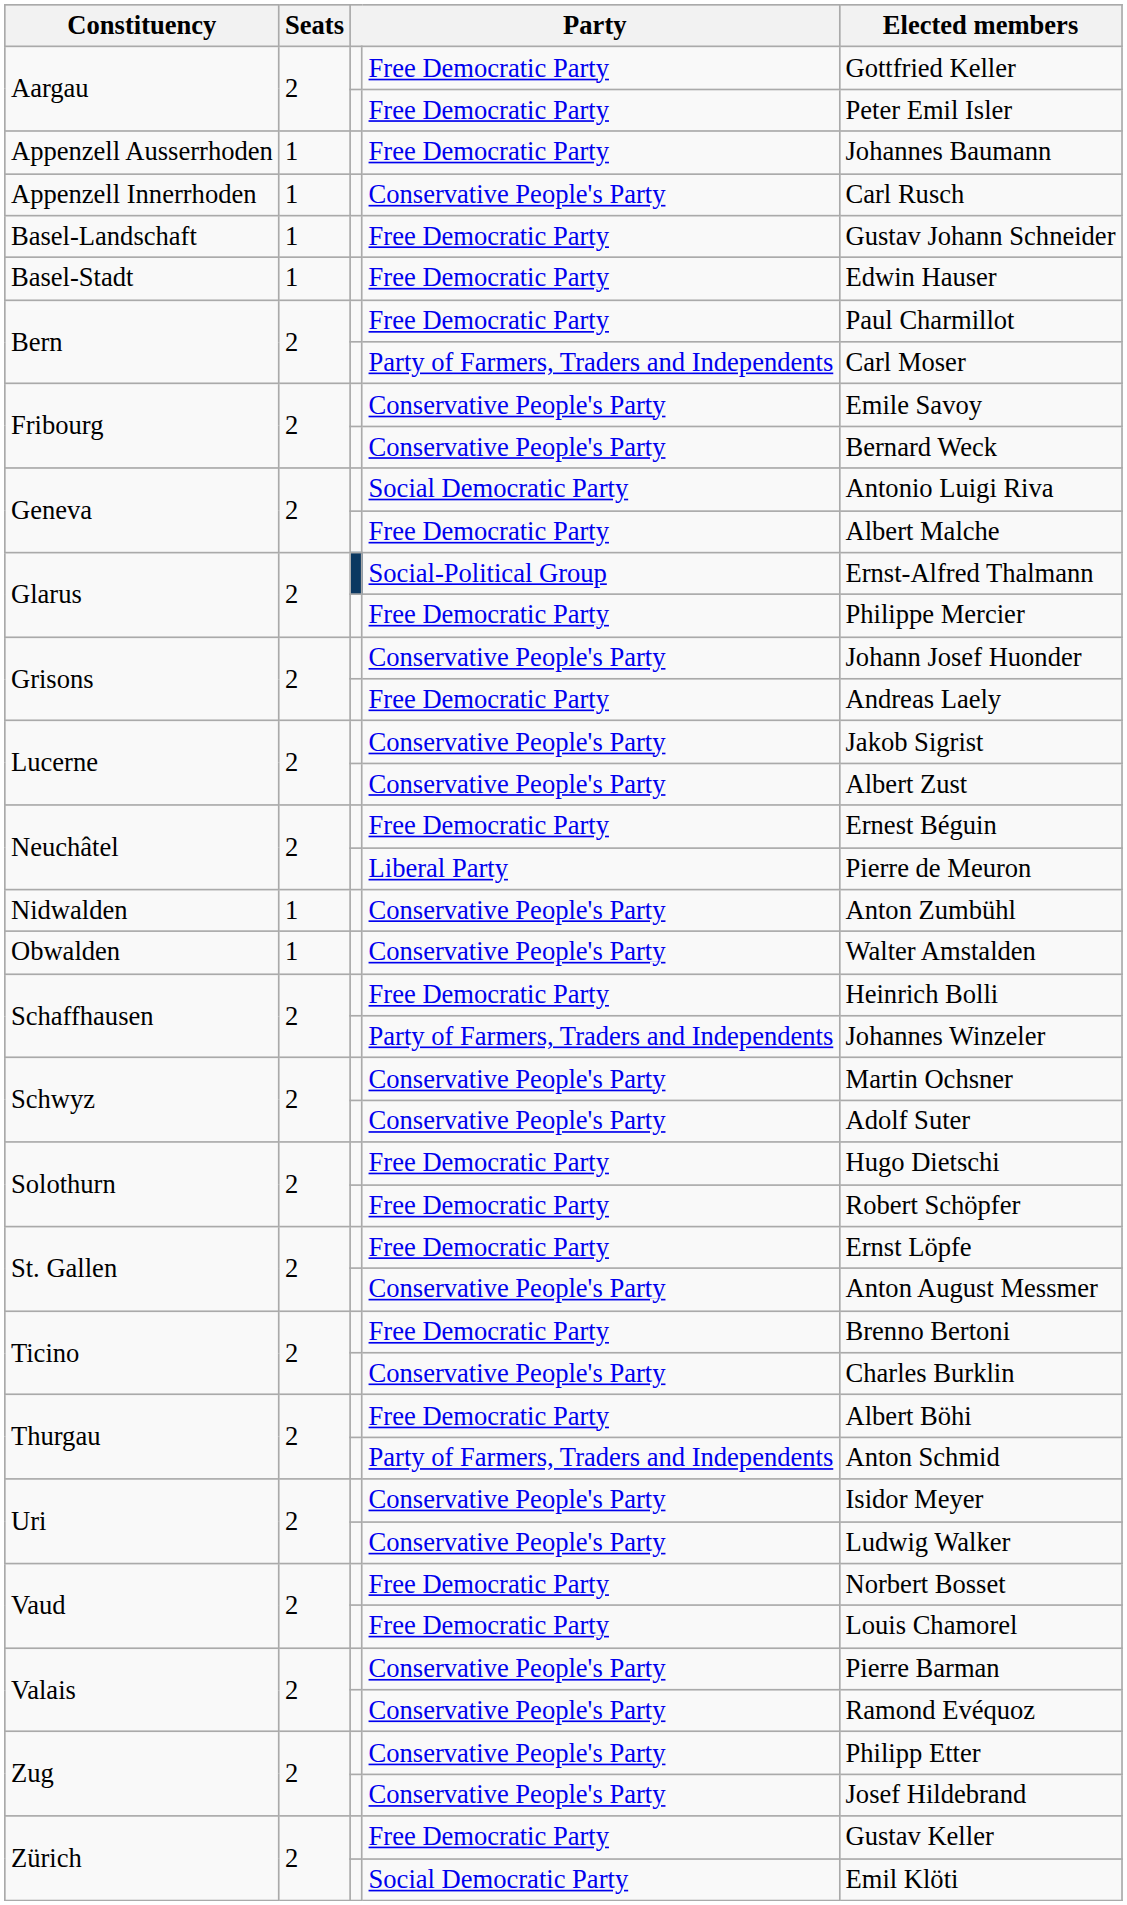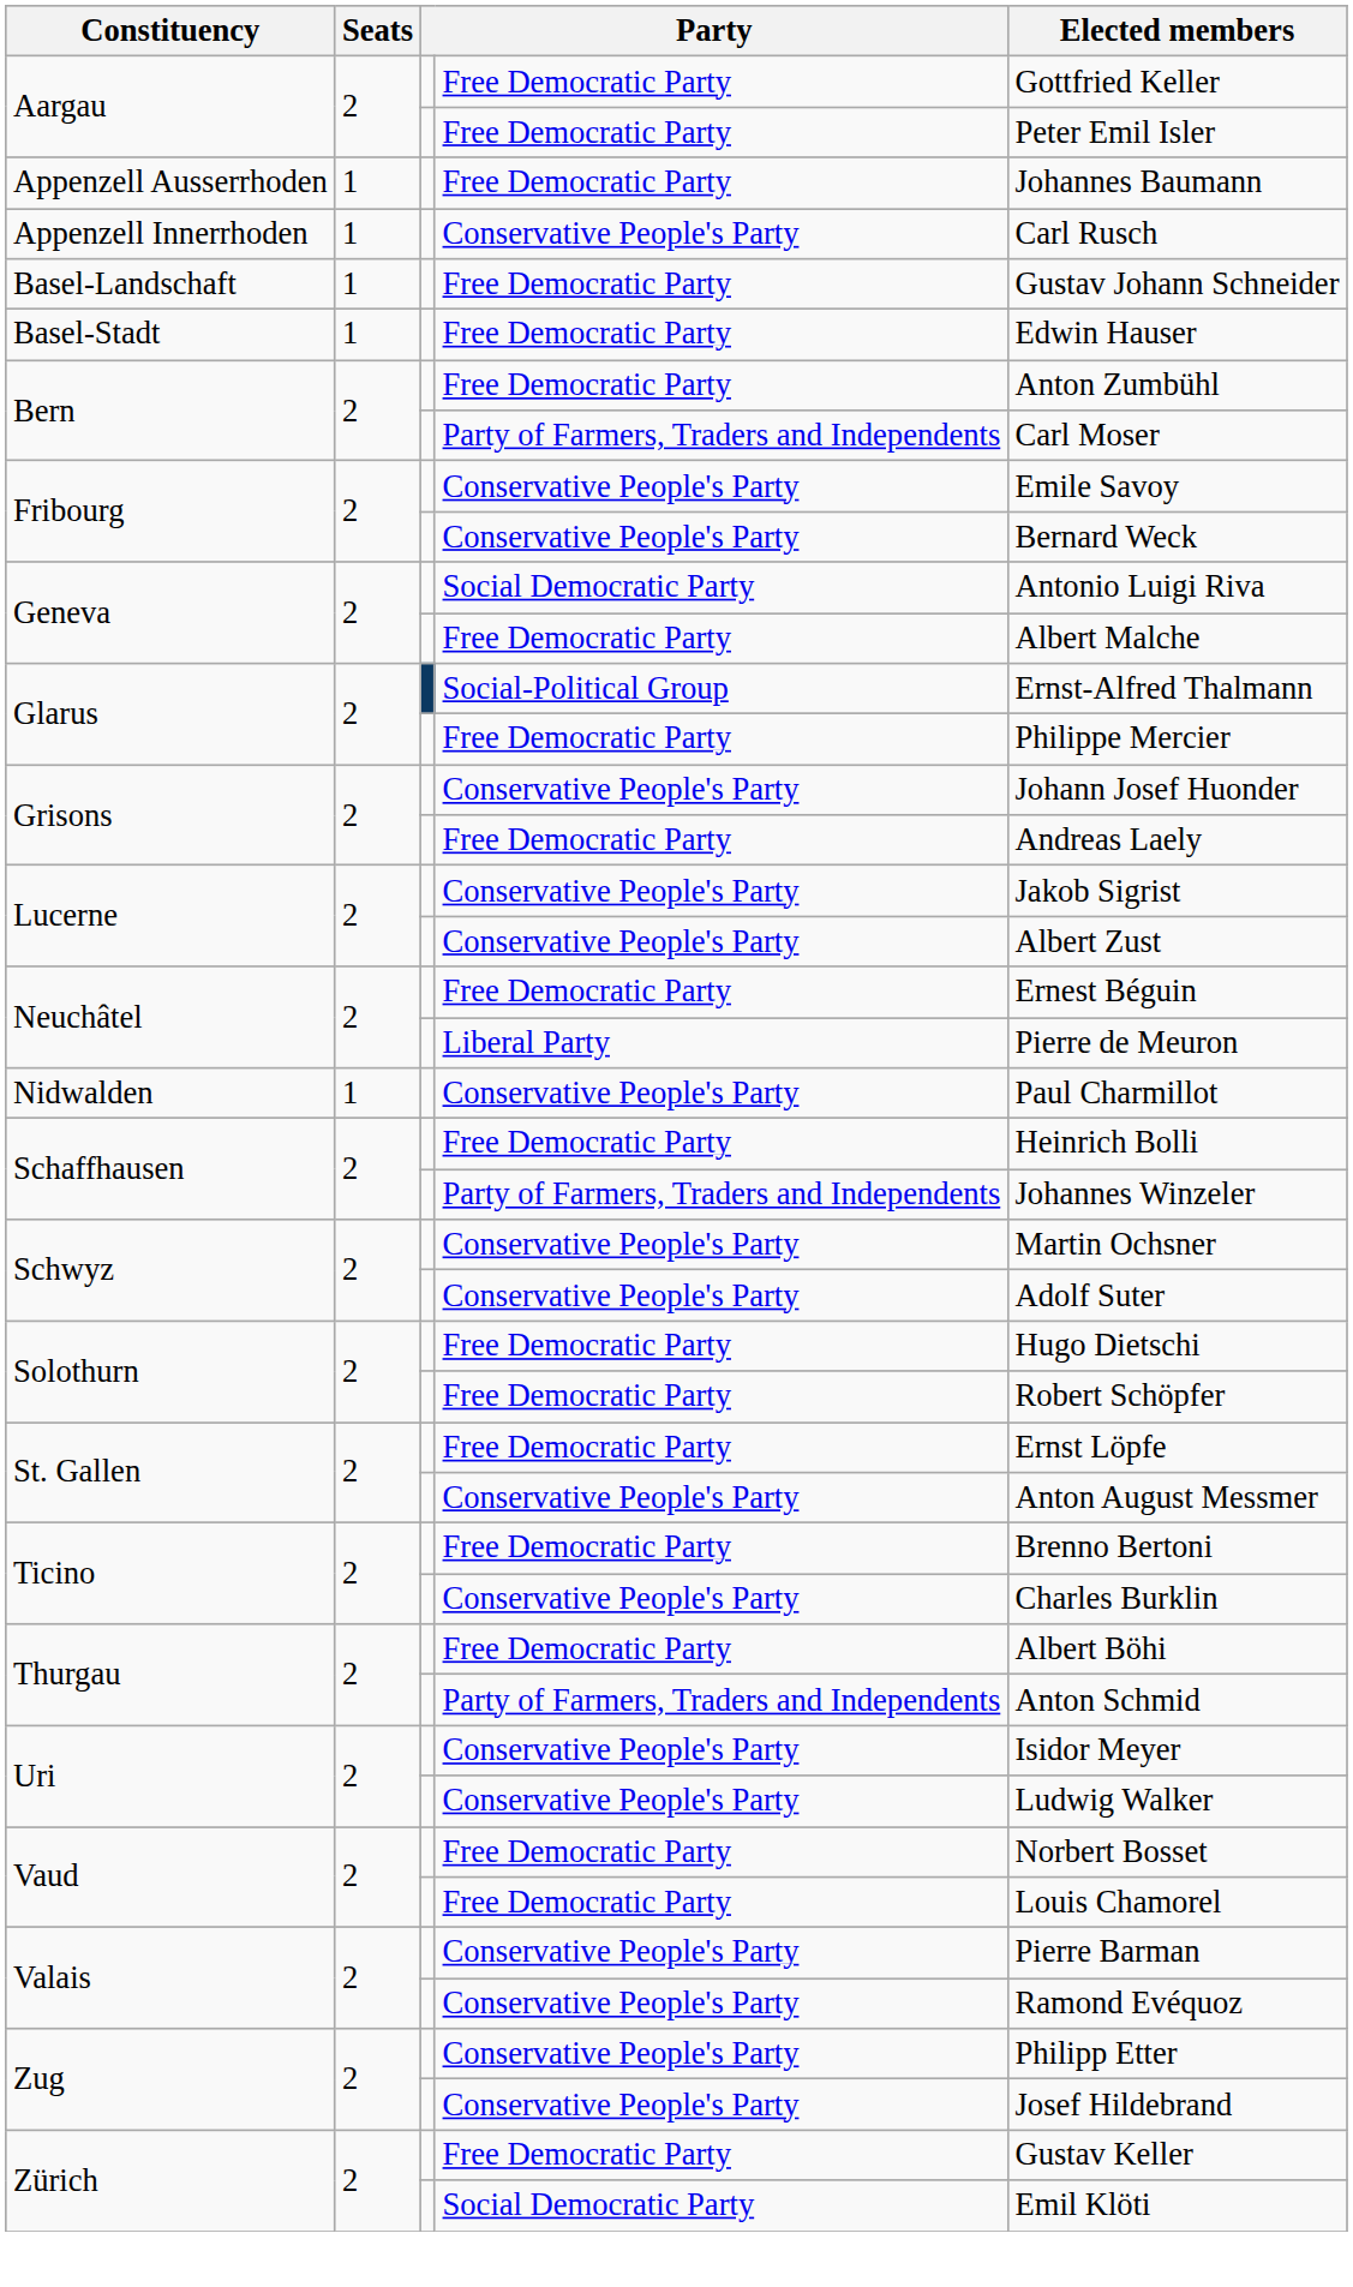Bern / Free Democratic Party | Elected members: Paul Charmillot -> Anton Zumbühl
Nidwalden | Elected members: Anton Zumbühl -> Paul Charmillot
- row: Obwalden | 1 | Conservative People's Party | Walter Amstalden
